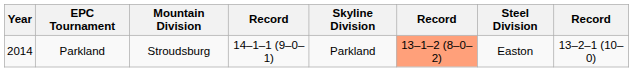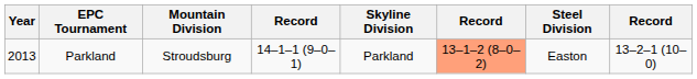row 2 | Year: 2014 -> 2013
